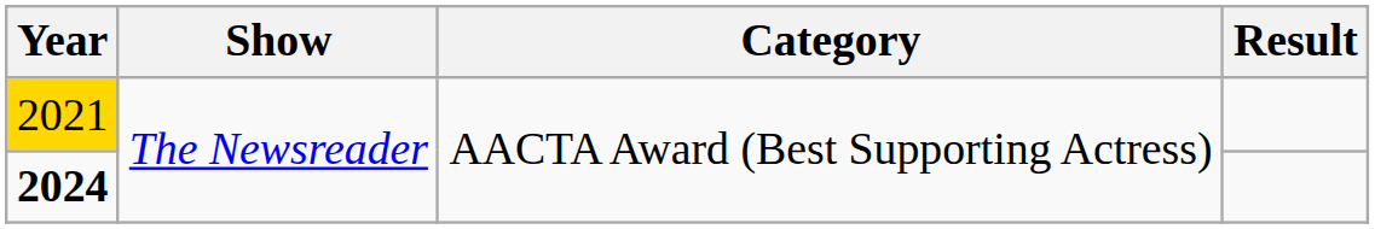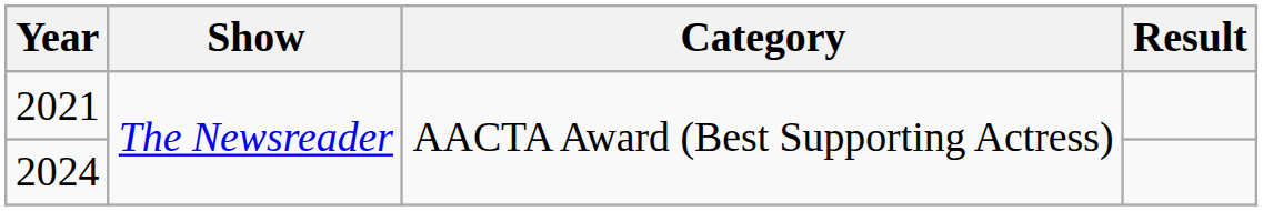2021 | Year: gold background -> no background
2024 | Year: bold -> normal
